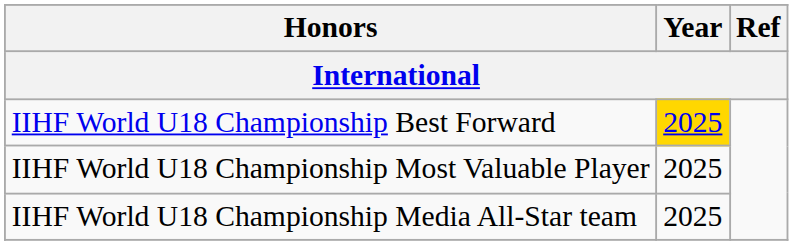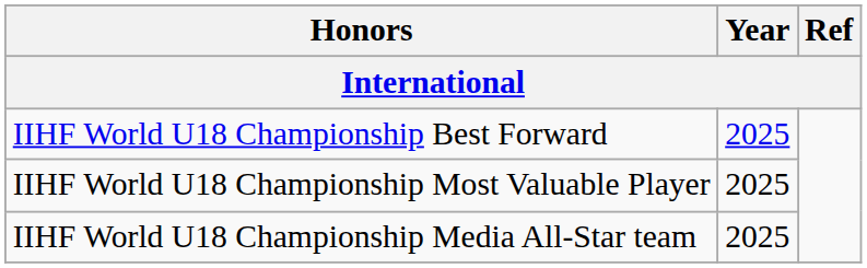IIHF World U18 Championship Best Forward | Year: gold background -> no background
